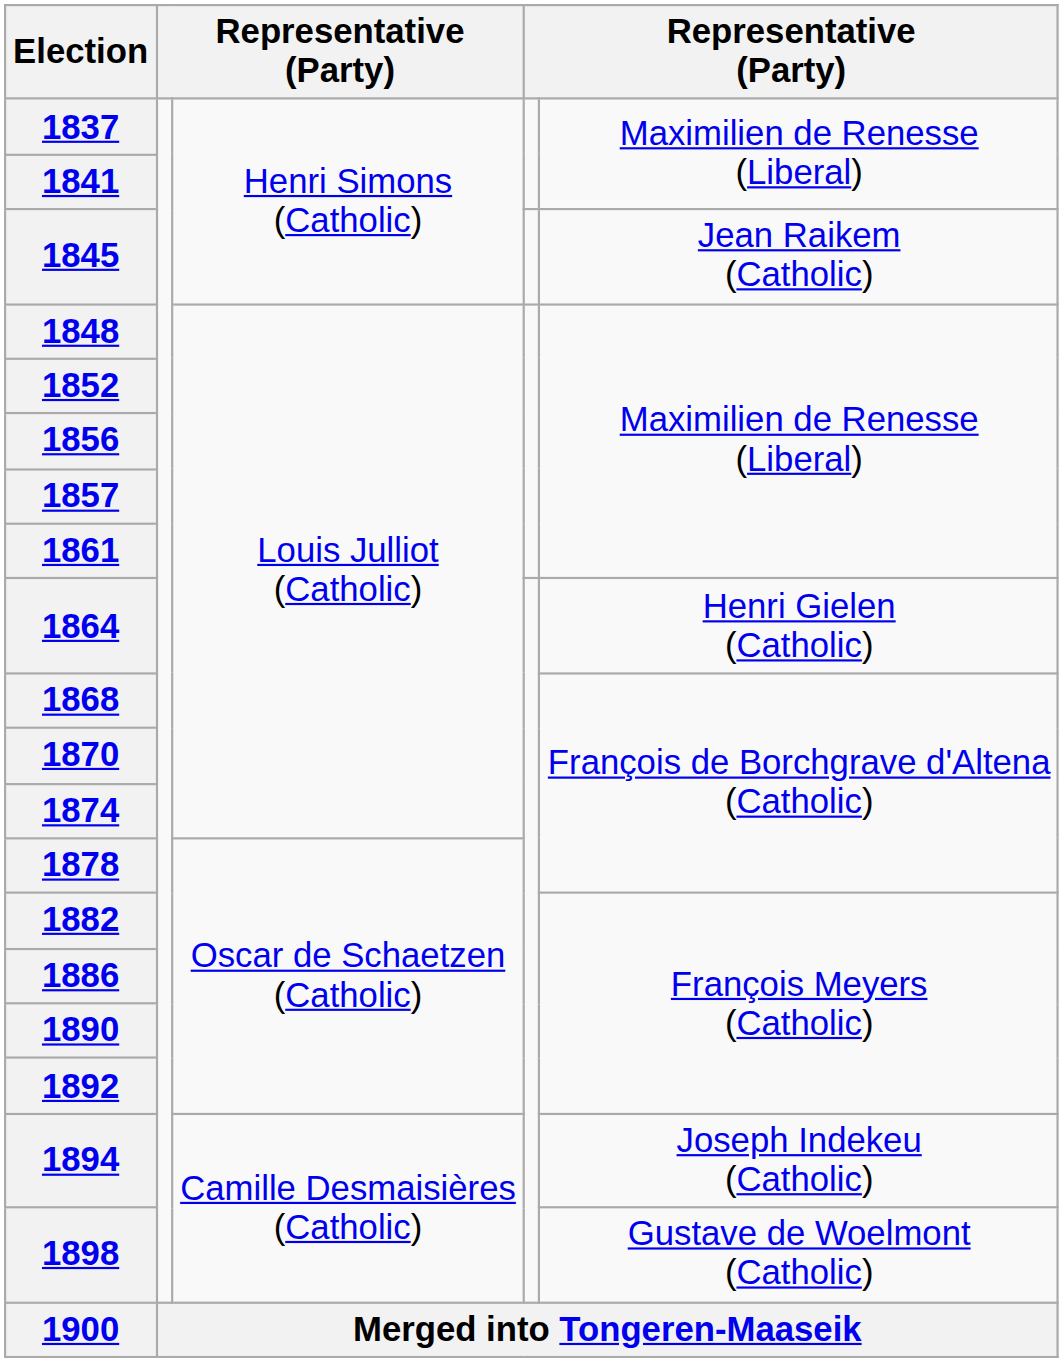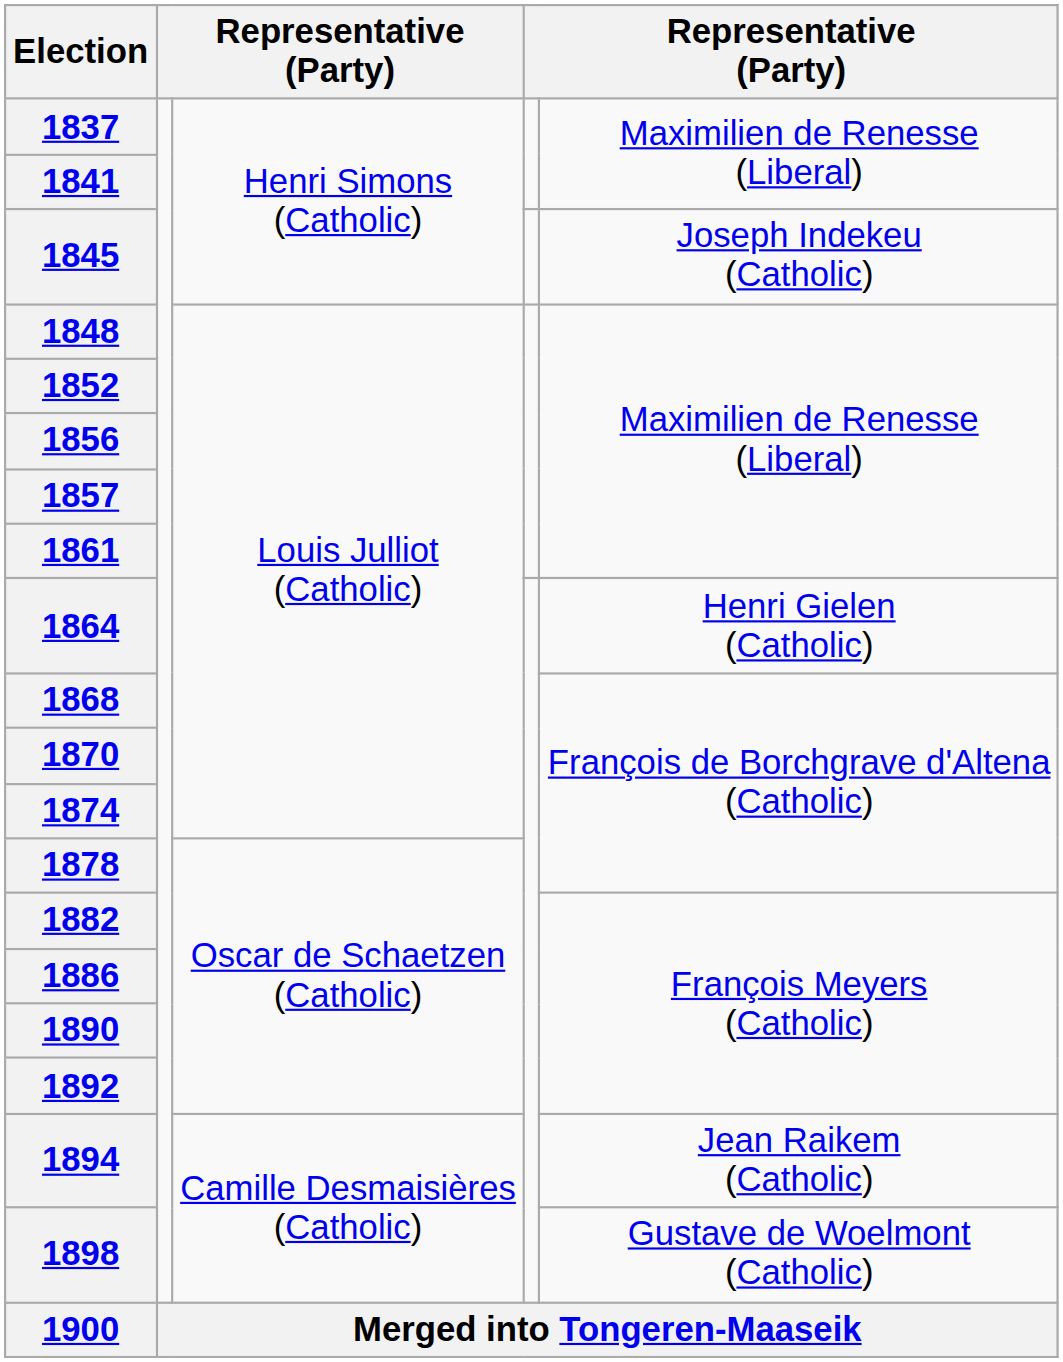1845 | column 5: Jean Raikem (Catholic) -> Joseph Indekeu (Catholic)
1894 | column 5: Joseph Indekeu (Catholic) -> Jean Raikem (Catholic)
